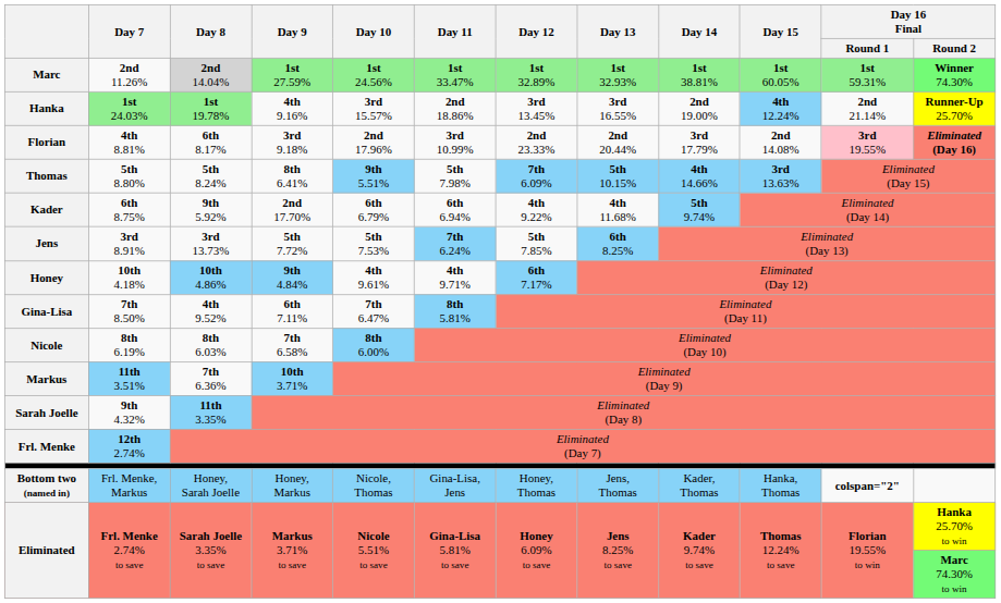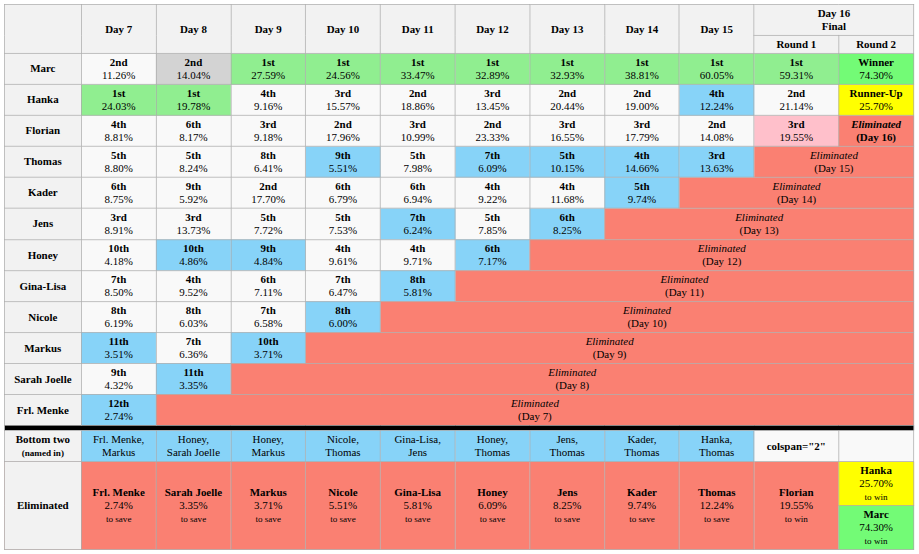Hanka | Day 13: 3rd 16.55% -> 2nd 20.44%
Florian | Day 13: 2nd 20.44% -> 3rd 16.55%
